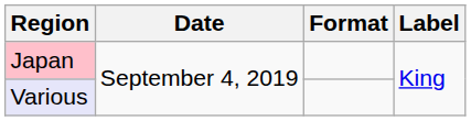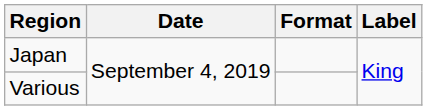Japan | Region: pink background -> no background
Various | Region: lavender background -> no background
